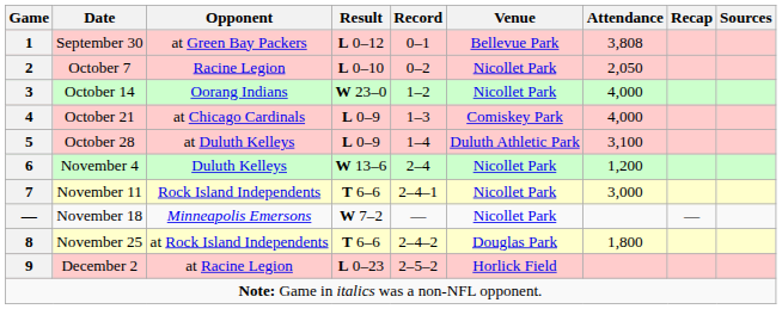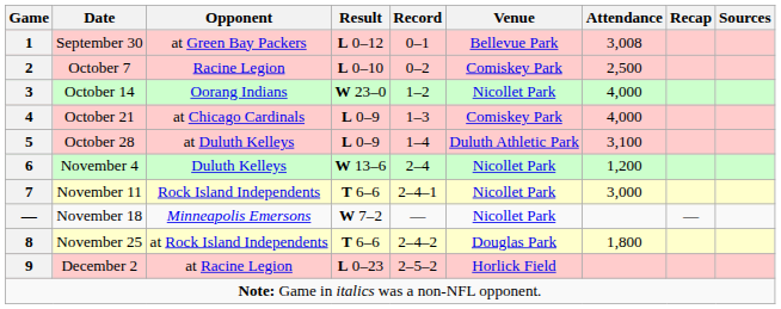September 30 | Attendance: 3,808 -> 3,008
October 7 | Venue: Nicollet Park -> Comiskey Park
October 7 | Attendance: 2,050 -> 2,500
